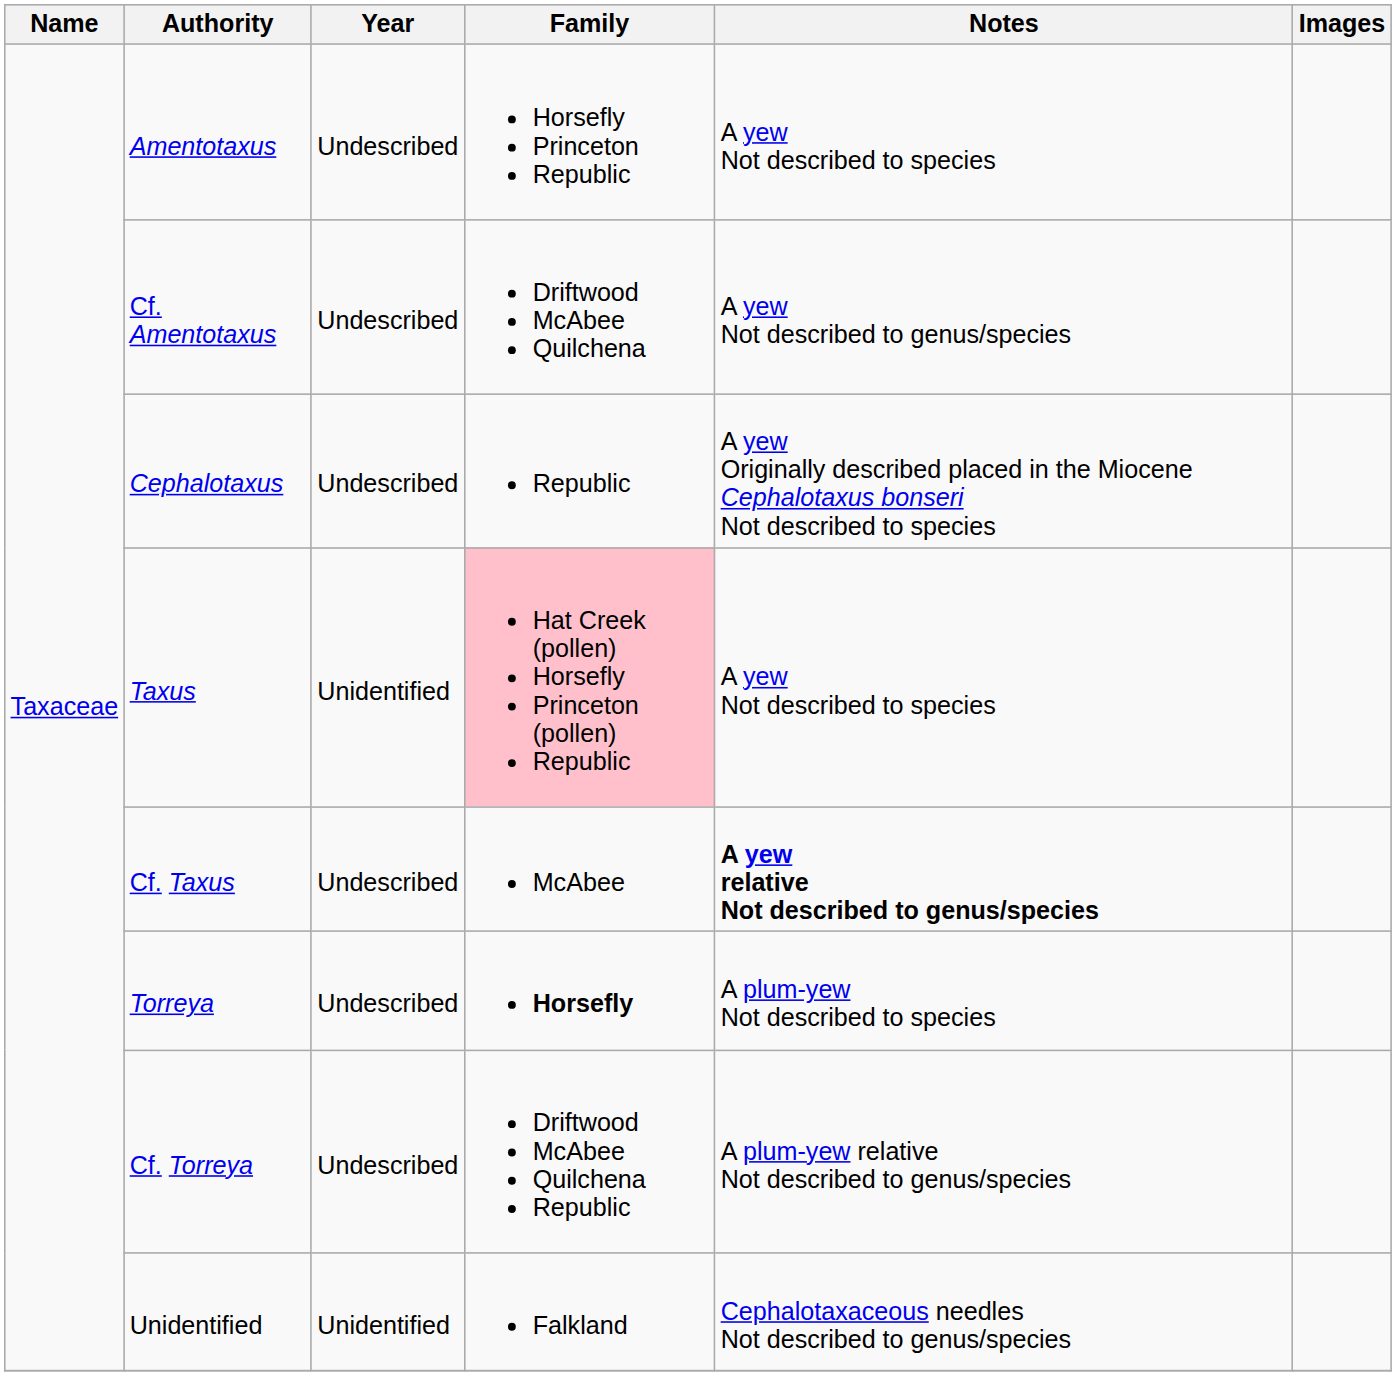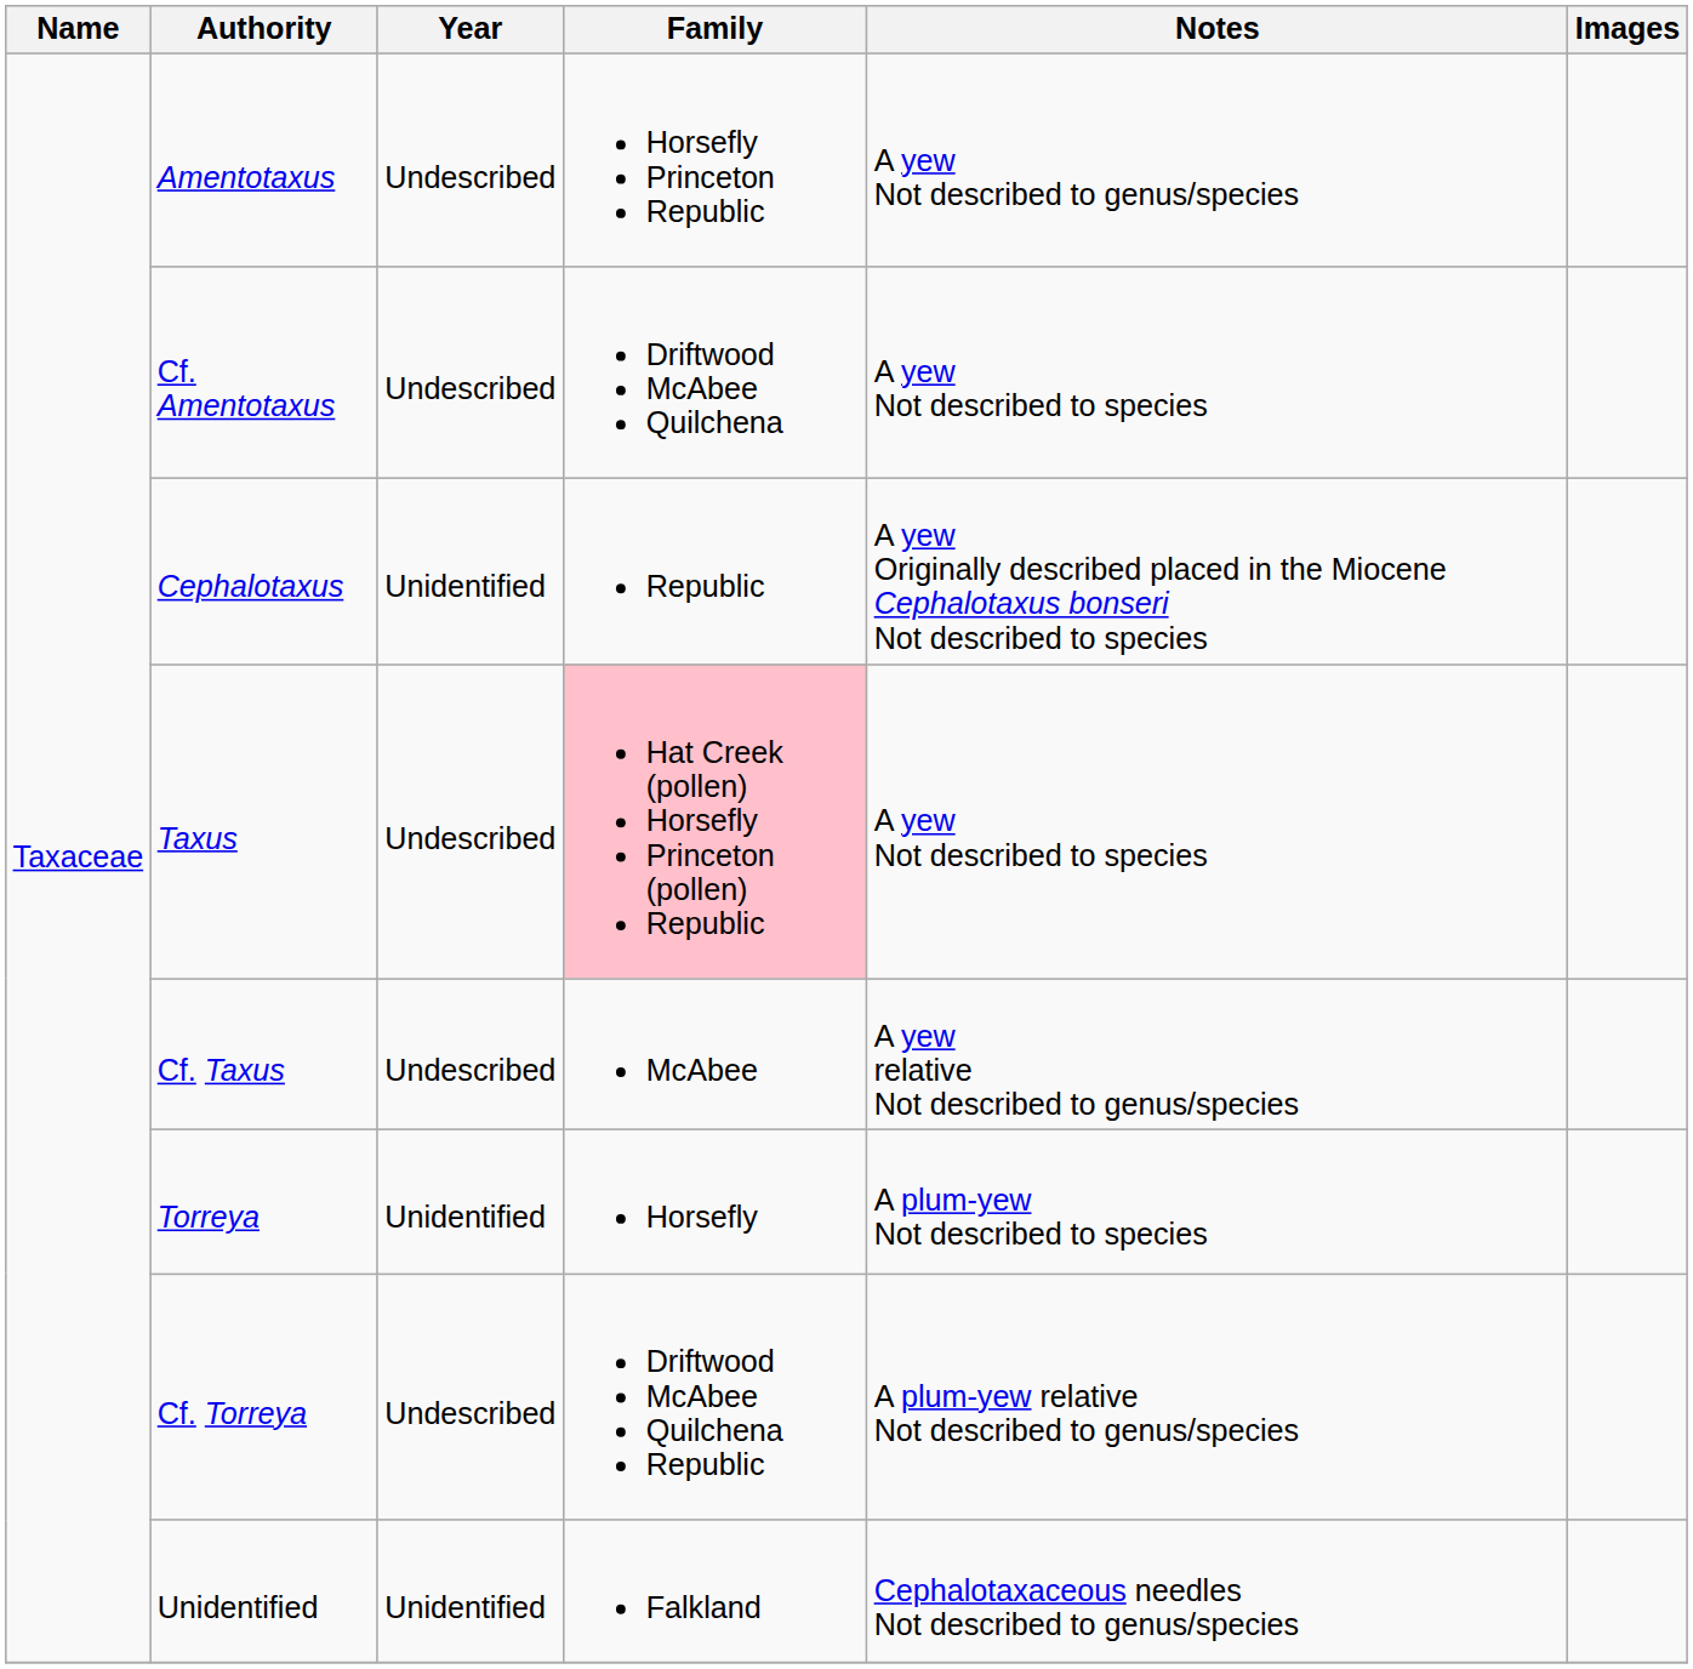Amentotaxus | Notes: A yew Not described to species -> A yew Not described to genus/species
Cf. Amentotaxus | Notes: A yew Not described to genus/species -> A yew Not described to species
Cephalotaxus | Year: Undescribed -> Unidentified
Taxus | Year: Unidentified -> Undescribed
Cf. Taxus | Notes: bold -> normal
Torreya | Year: Undescribed -> Unidentified
Torreya | Family: bold -> normal
